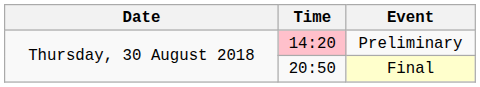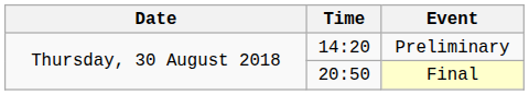Preliminary | Time: pink background -> no background
